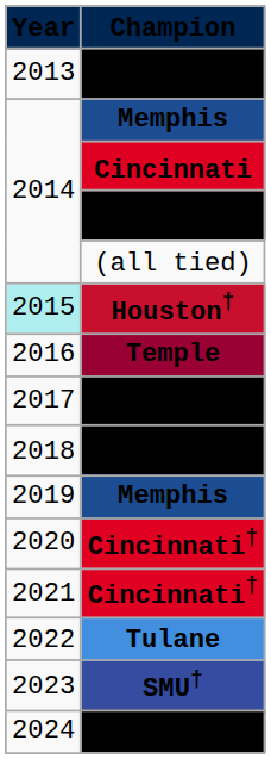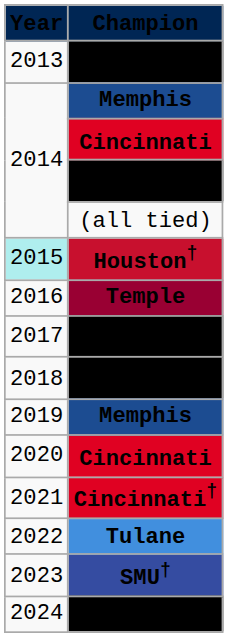row 12 | Champion: Cincinnati† -> Cincinnati
